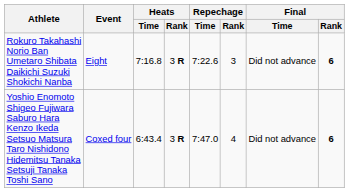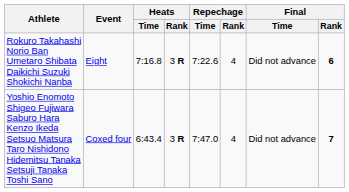row 3 | Repechage / Rank: 3 -> 4
row 4 | Final / Rank: 6 -> 7
